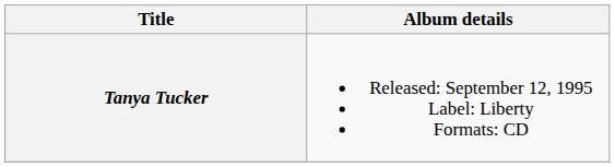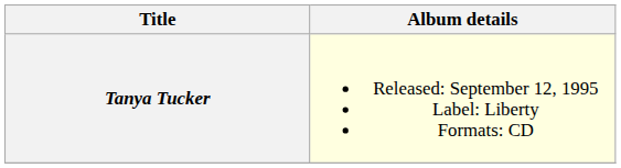Tanya Tucker | Album details: no background -> lightyellow background
